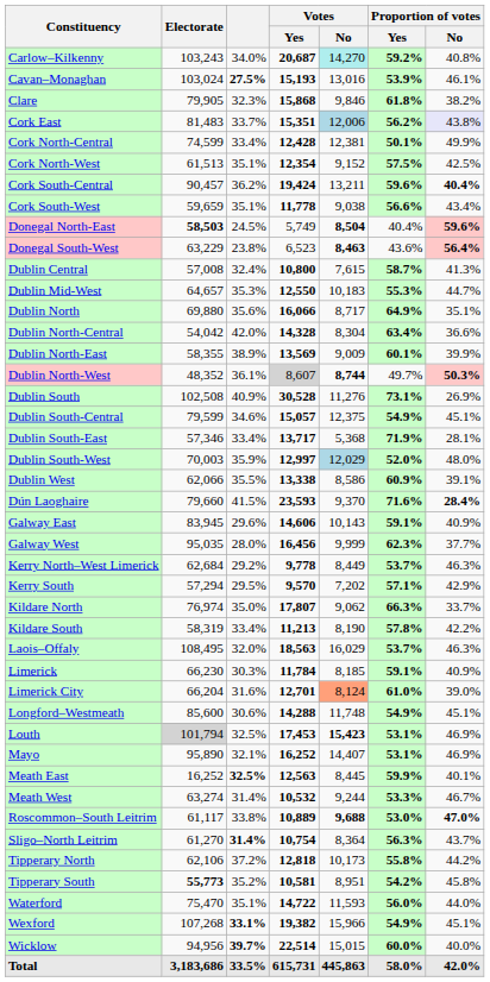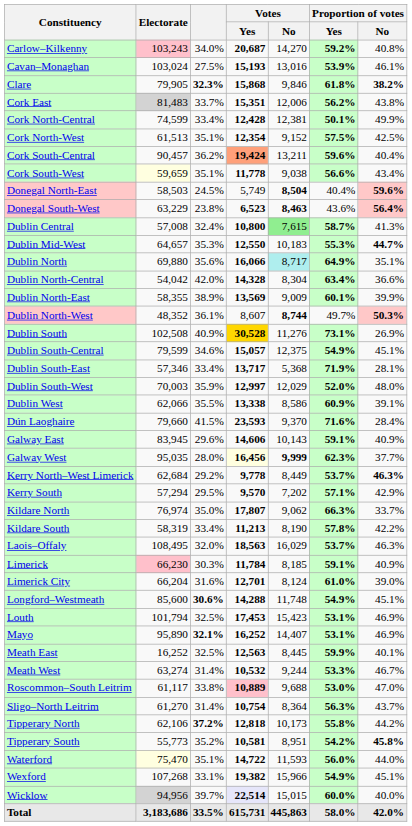Carlow–Kilkenny | Electorate: no background -> pink background
Carlow–Kilkenny | Votes / No: paleturquoise background -> no background
Cavan–Monaghan | column 3: bold -> normal
Clare | column 3: normal -> bold
Clare | Proportion of votes / No: normal -> bold
Cork East | Electorate: no background -> lightgrey background
Cork East | Votes / No: lightblue background -> no background
Cork East | Proportion of votes / No: lavender background -> no background
Cork South-Central | Votes / Yes: no background -> lightsalmon background
Cork South-Central | Proportion of votes / No: bold -> normal
Cork South-West | Electorate: no background -> lightyellow background
Donegal North-East | Electorate: bold -> normal
Donegal South-West | Votes / Yes: normal -> bold
Dublin Central | Votes / No: no background -> lightgreen background
Dublin Mid-West | Proportion of votes / No: normal -> bold
Dublin North | Votes / No: no background -> paleturquoise background
Dublin North-West | Votes / Yes: lightgrey background -> no background
Dublin South | Votes / Yes: no background -> gold background
Dublin South-West | Votes / No: lightblue background -> no background
Dún Laoghaire | Proportion of votes / No: bold -> normal
Galway West | Votes / Yes: no background -> lightyellow background
Galway West | Votes / No: normal -> bold
Kerry North–West Limerick | Proportion of votes / No: normal -> bold
Limerick | Electorate: no background -> pink background
Limerick City | Votes / No: lightsalmon background -> no background
Longford–Westmeath | column 3: normal -> bold
Louth | Electorate: lightgrey background -> no background
Louth | Votes / No: bold -> normal
Mayo | column 3: normal -> bold
Meath East | column 3: bold -> normal
Roscommon–South Leitrim | Votes / Yes: no background -> pink background
Roscommon–South Leitrim | Votes / No: bold -> normal
Roscommon–South Leitrim | Proportion of votes / No: bold -> normal
Sligo–North Leitrim | column 3: bold -> normal
Tipperary North | column 3: normal -> bold
Tipperary South | Electorate: bold -> normal
Tipperary South | Proportion of votes / No: normal -> bold
Waterford | Electorate: no background -> lightyellow background
Wexford | column 3: bold -> normal
Wicklow | Electorate: no background -> lightgrey background
Wicklow | column 3: bold -> normal
Wicklow | Votes / Yes: no background -> lavender background
